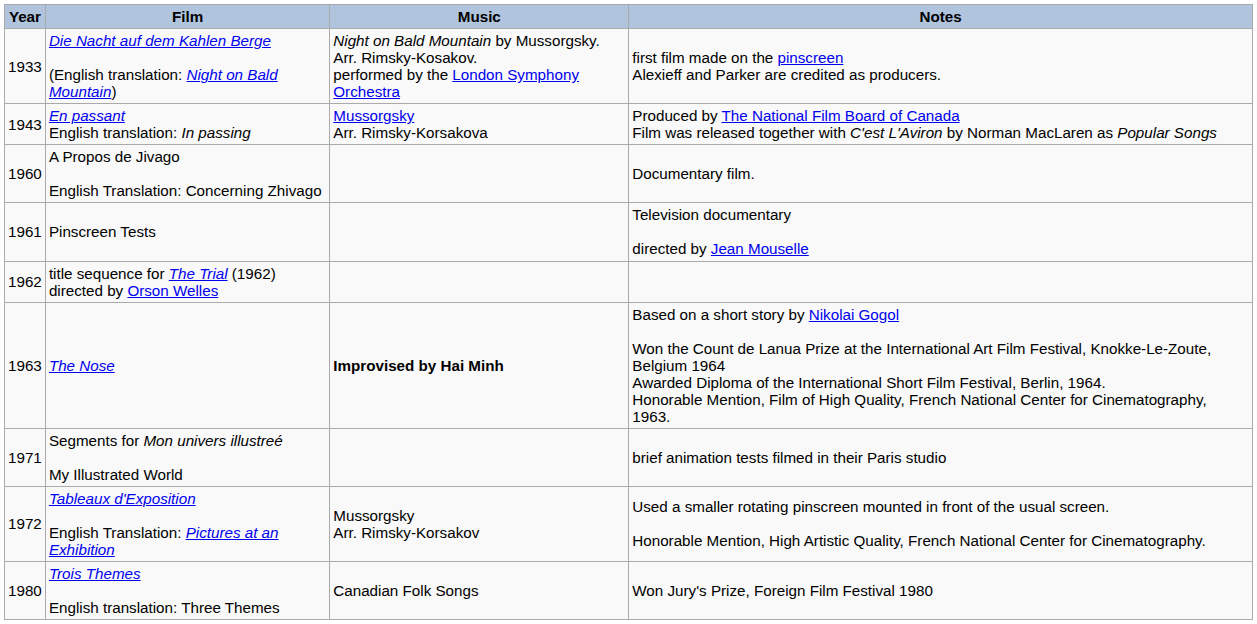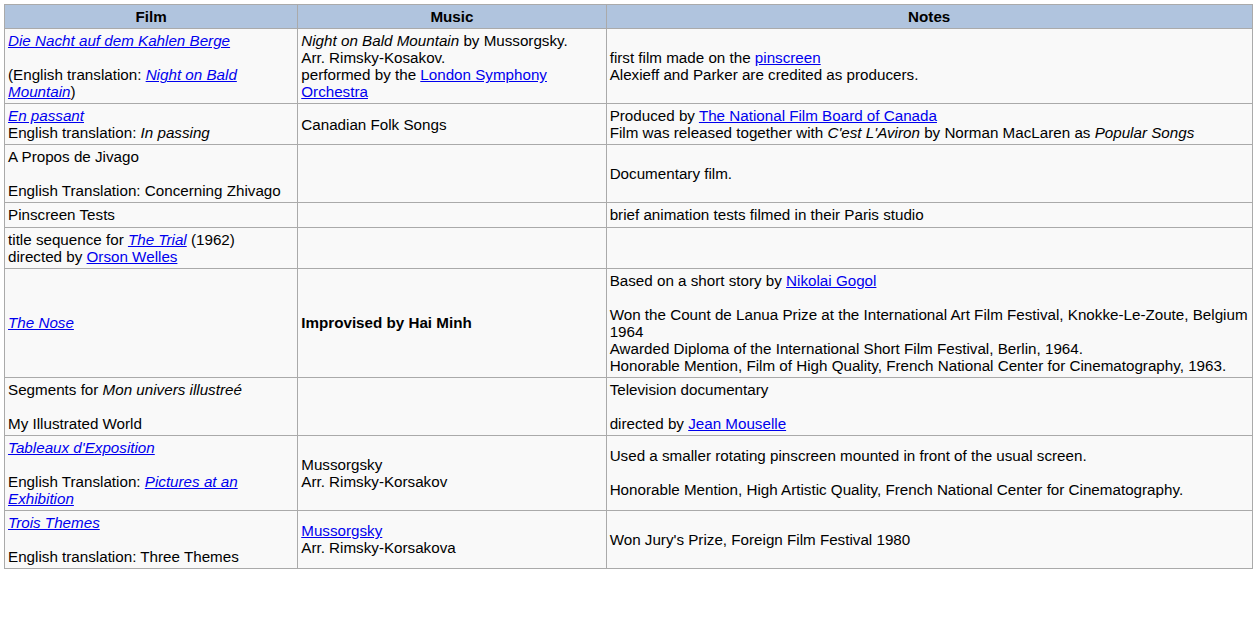- column: Year | 1933 | 1943 | 1960 | 1961 | 1962 | 1963 | 1971 | 1972 | 1980
En passant English translation: In passing | Music: Mussorgsky Arr. Rimsky-Korsakova -> Canadian Folk Songs
Pinscreen Tests | Notes: Television documentary directed by Jean Mouselle -> brief animation tests filmed in their Paris studio
Segments for Mon univers illustreé My Illustrated World | Notes: brief animation tests filmed in their Paris studio -> Television documentary directed by Jean Mouselle
Trois Themes English translation: Three Themes | Music: Canadian Folk Songs -> Mussorgsky Arr. Rimsky-Korsakova
